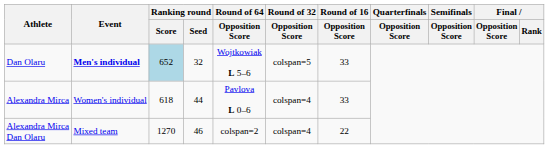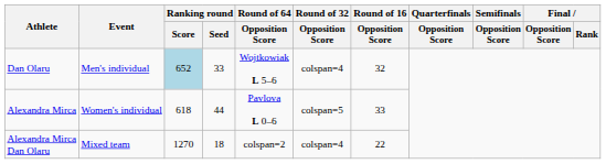Dan Olaru | Event: bold -> normal
Dan Olaru | Ranking round / Seed: 32 -> 33
Dan Olaru | Round of 32 / Opposition Score: colspan=5 -> colspan=4
Dan Olaru | Round of 16 / Opposition Score: 33 -> 32
Alexandra Mirca | Round of 32 / Opposition Score: colspan=4 -> colspan=5
Alexandra Mirca Dan Olaru | Ranking round / Seed: 46 -> 18
